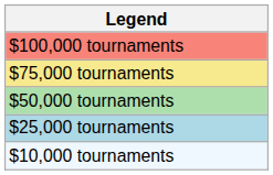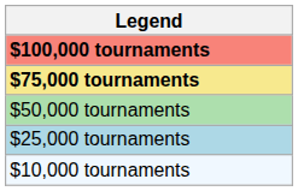row 2 | column 1: normal -> bold
row 3 | column 1: normal -> bold
